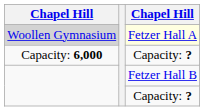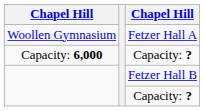Woollen Gymnasium | column 1: lightgrey background -> no background
Woollen Gymnasium | column 3: lightyellow background -> no background
